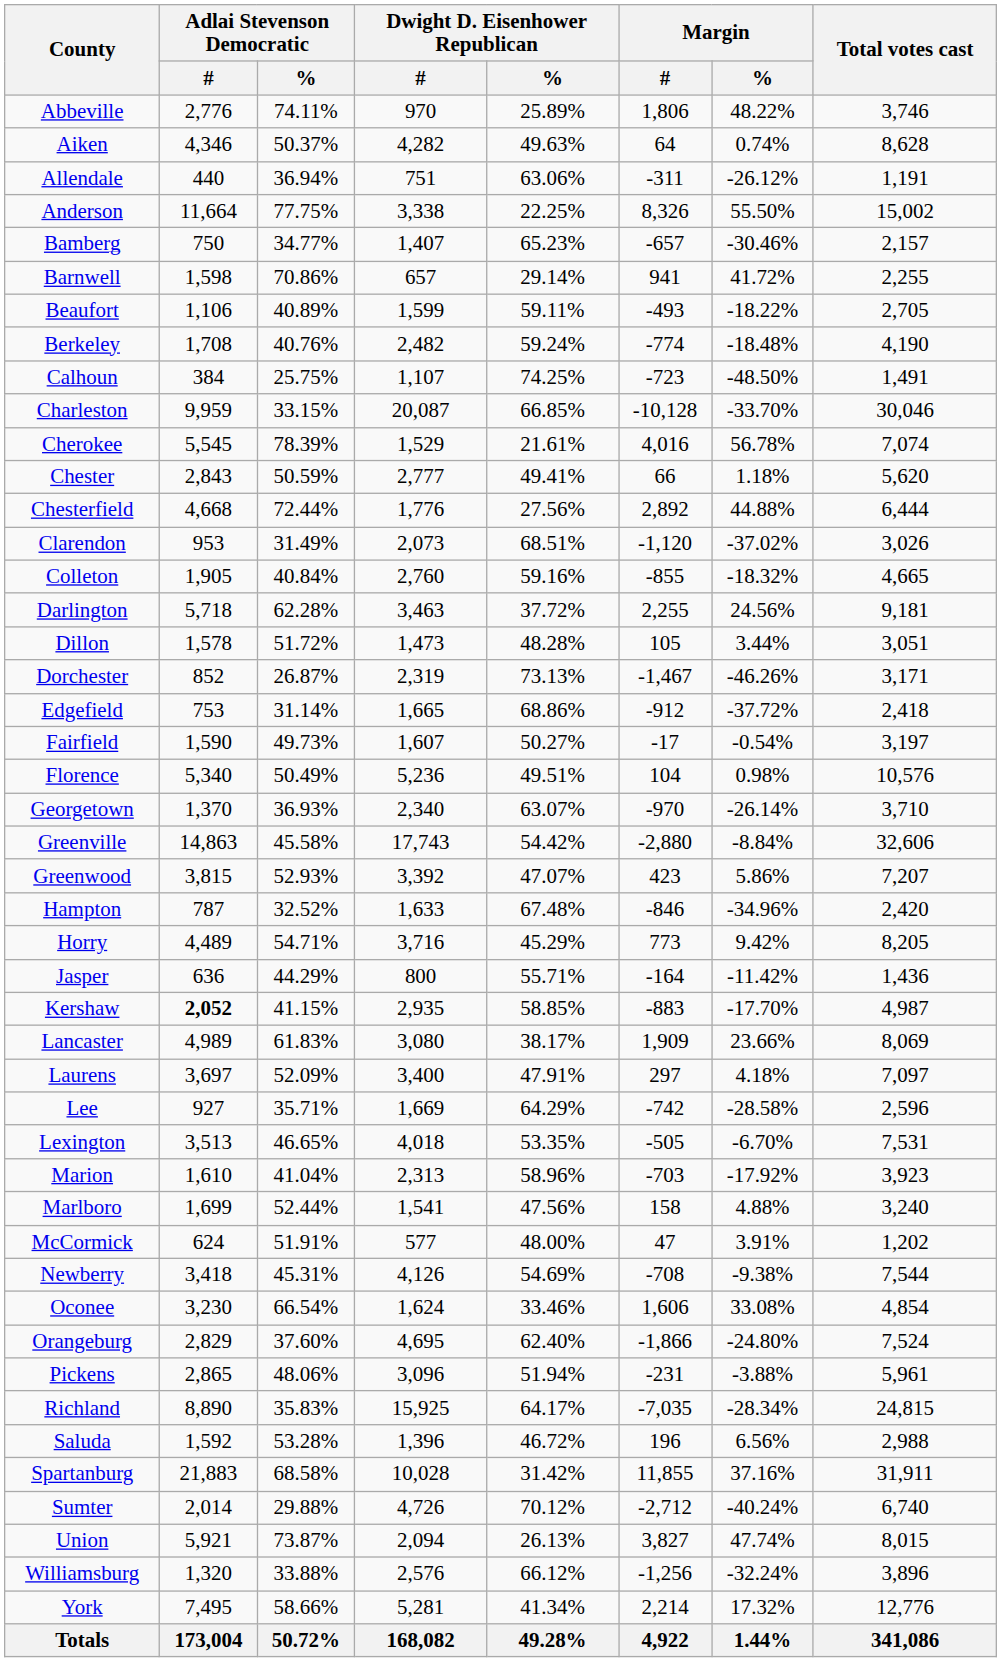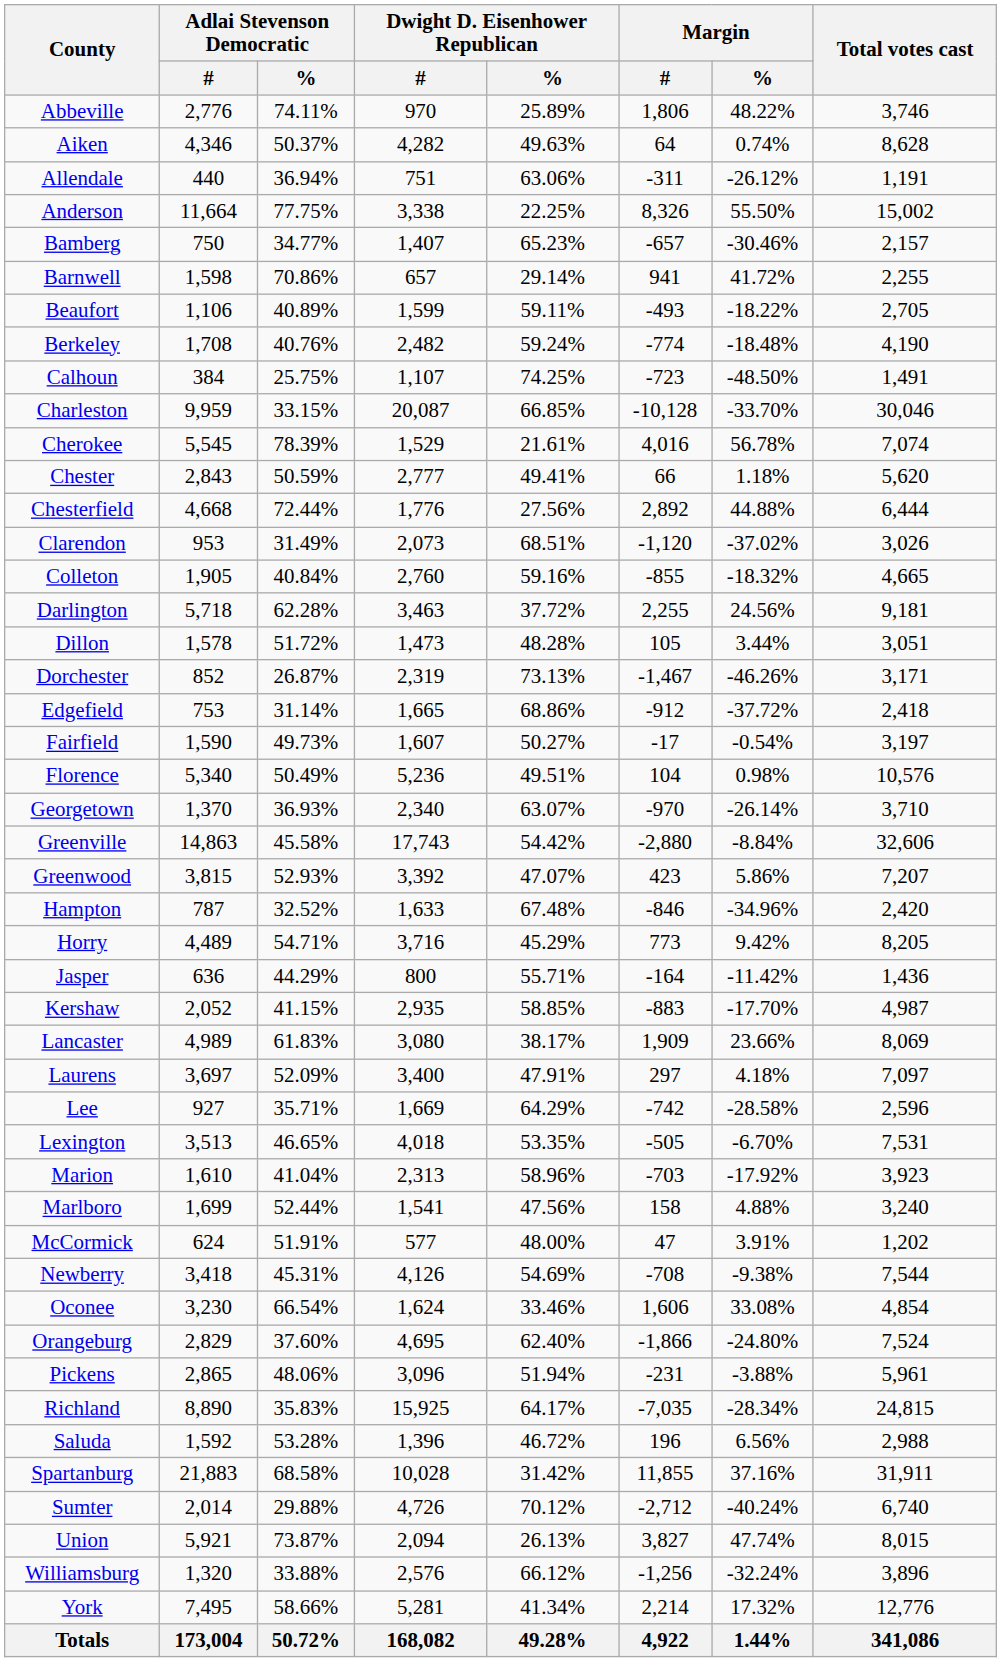Kershaw | Adlai Stevenson Democratic / #: bold -> normal
